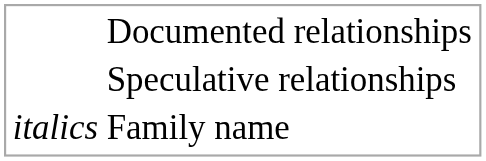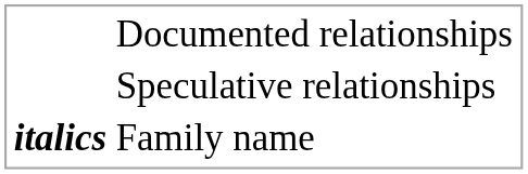row 3 | column 1: normal -> bold
